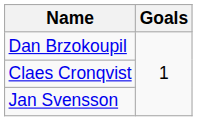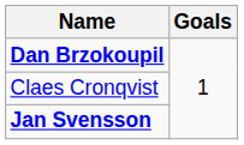Dan Brzokoupil | Name: normal -> bold
Jan Svensson | Name: normal -> bold
